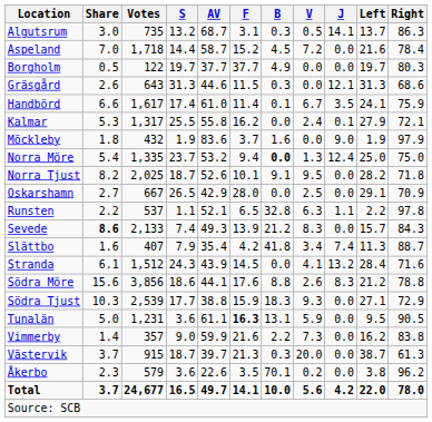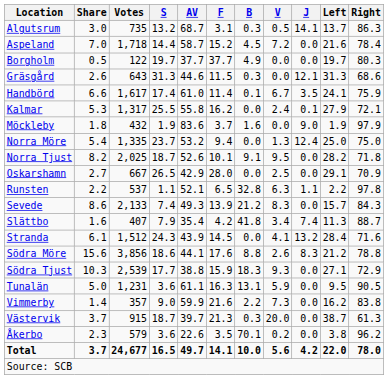Norra Möre | B: bold -> normal
Sevede | Share: bold -> normal
Tunalän | F: bold -> normal
